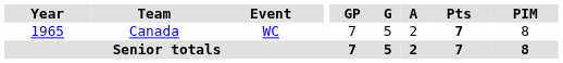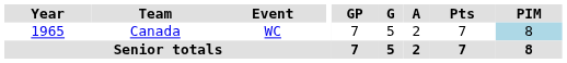Canada | Pts: bold -> normal
Canada | PIM: no background -> lightblue background
